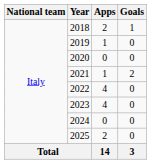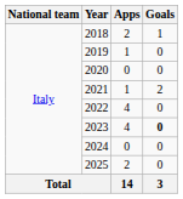2023 | Goals: normal -> bold
